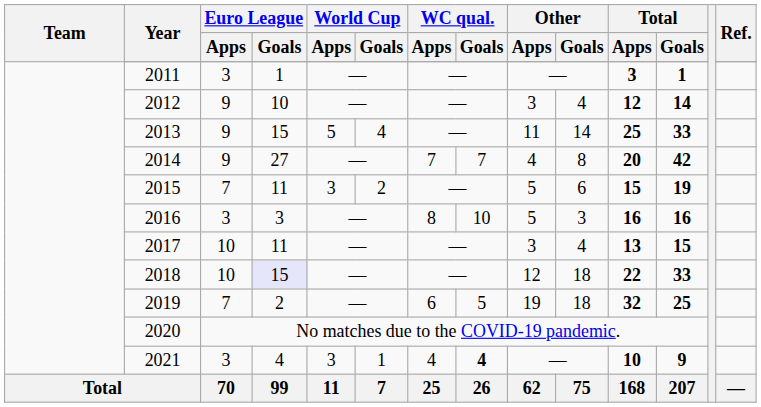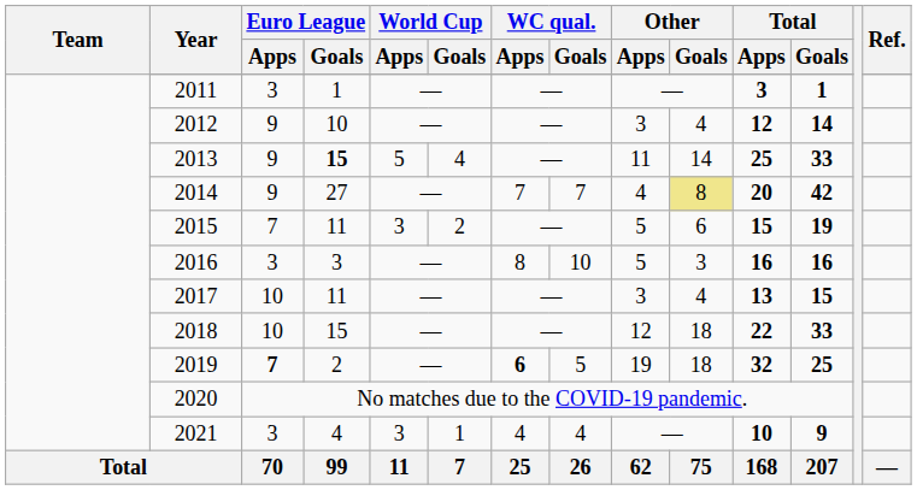2013 | Euro League / Goals: normal -> bold
2014 | Other / Goals: no background -> khaki background
2018 | Euro League / Goals: lavender background -> no background
2019 | Euro League / Apps: normal -> bold
2019 | WC qual. / Apps: normal -> bold
2021 | WC qual. / Goals: bold -> normal
